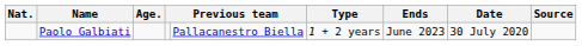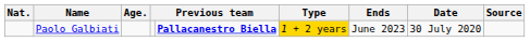Paolo Galbiati | column 5: normal -> bold
Paolo Galbiati | Type: no background -> gold background
